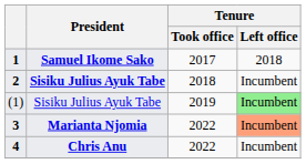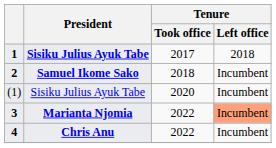1 | President: Samuel Ikome Sako -> Sisiku Julius Ayuk Tabe
2 | President: Sisiku Julius Ayuk Tabe -> Samuel Ikome Sako
(1) | Tenure / Took office: 2019 -> 2020
(1) | Tenure / Left office: lightgreen background -> no background
